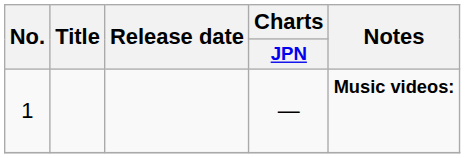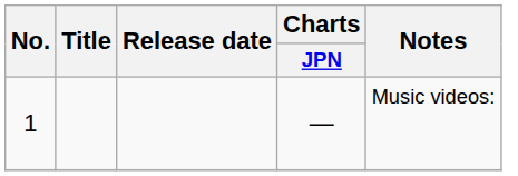1 | Notes: bold -> normal
